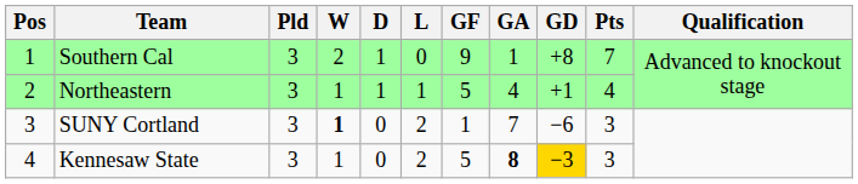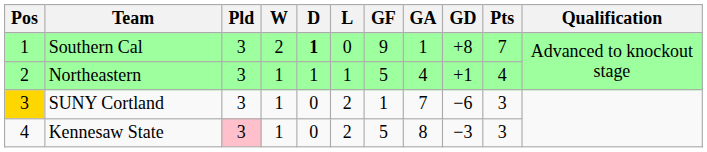Southern Cal | D: normal -> bold
SUNY Cortland | Pos: no background -> gold background
SUNY Cortland | W: bold -> normal
Kennesaw State | Pld: no background -> pink background
Kennesaw State | GA: bold -> normal
Kennesaw State | GD: gold background -> no background
